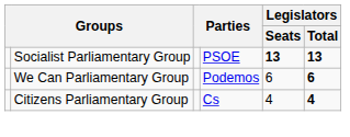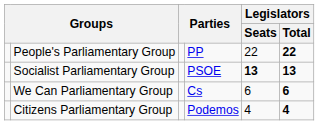+ row: People's Parliamentary Group | PP | 22 | 22
We Can Parliamentary Group | column 4: Podemos -> Cs
Citizens Parliamentary Group | column 4: Cs -> Podemos
